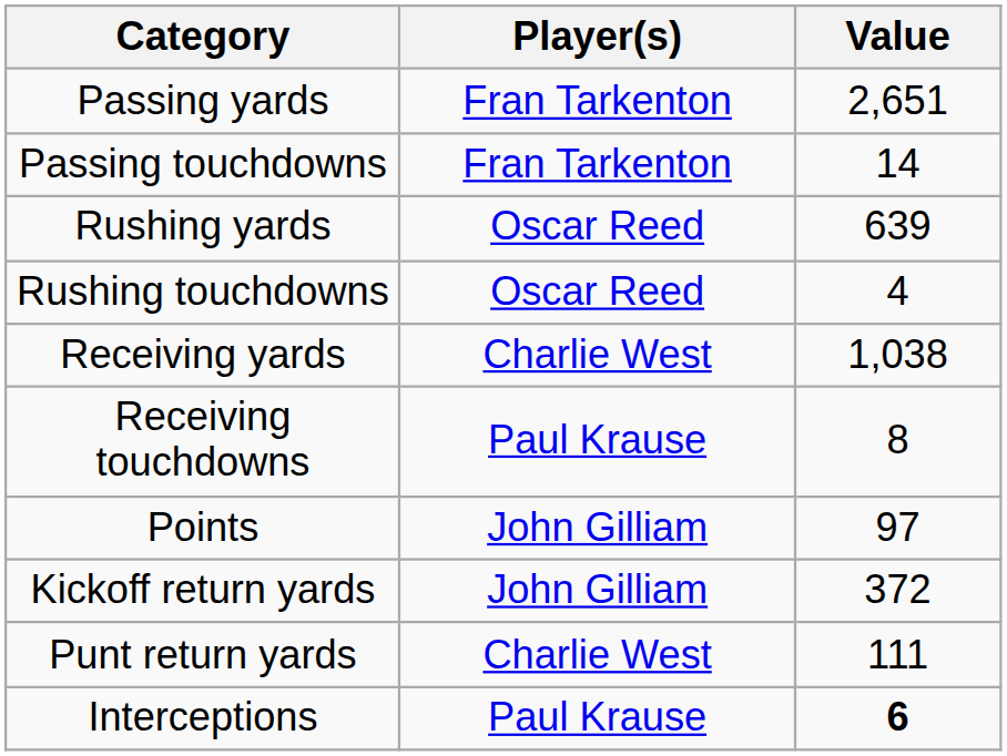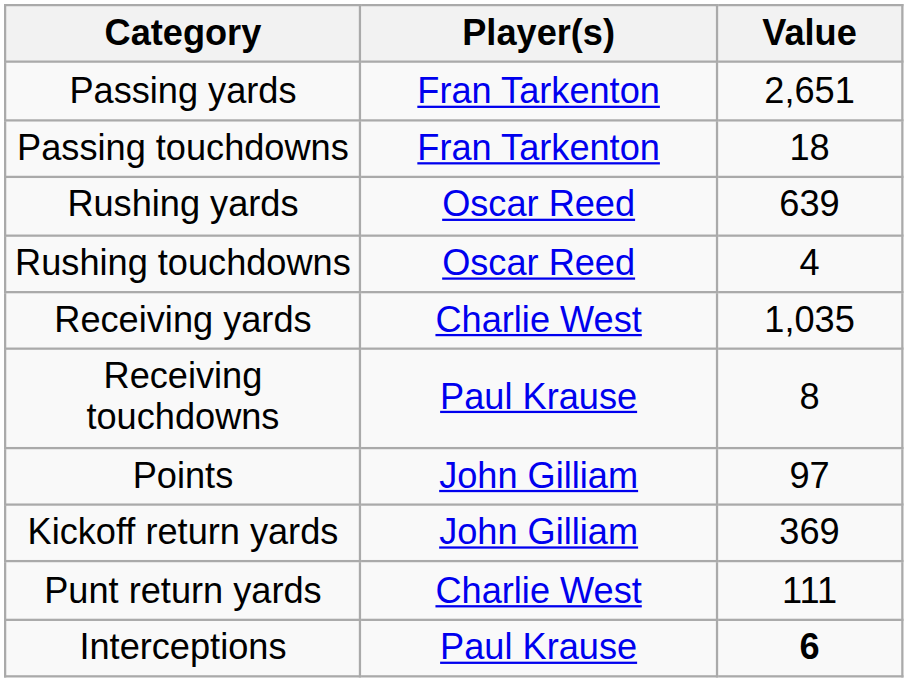Passing touchdowns | Value: 14 -> 18
Receiving yards | Value: 1,038 -> 1,035
Kickoff return yards | Value: 372 -> 369
